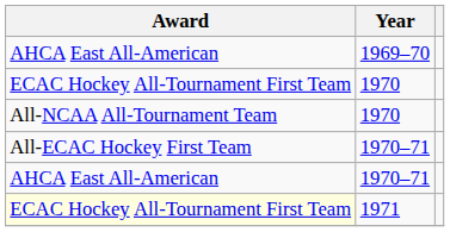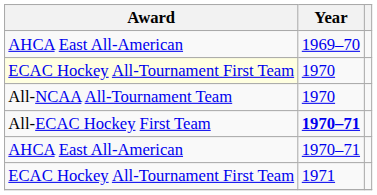row 3 | Award: no background -> lightyellow background
row 5 | Year: normal -> bold
row 7 | Award: lightyellow background -> no background
